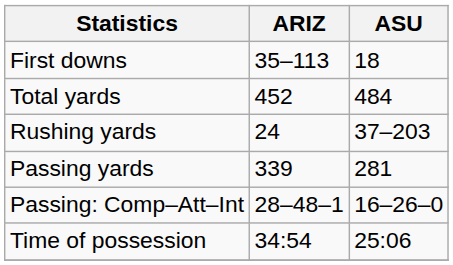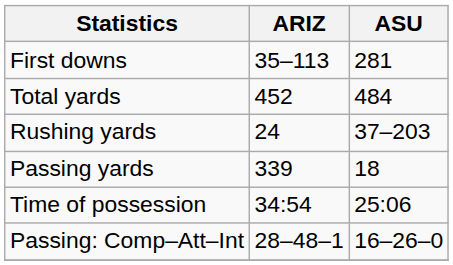First downs | ASU: 18 -> 281
Passing yards | ASU: 281 -> 18
rows swapped: Passing: Comp–Att–Int <-> Time of possession
